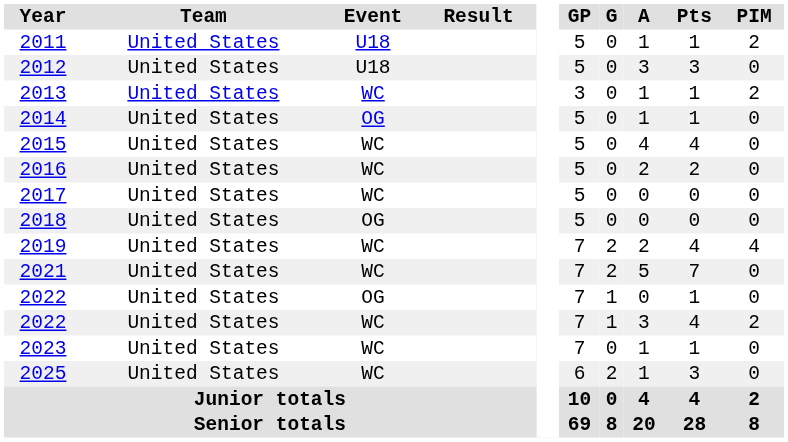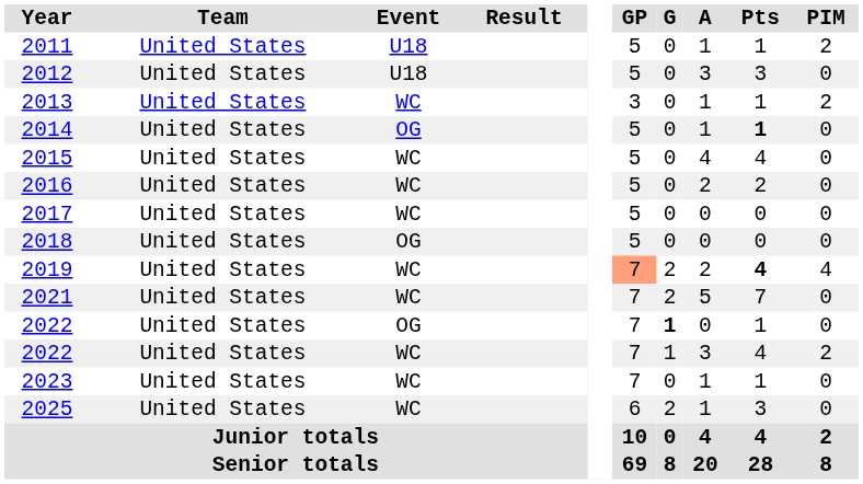2014 | Pts: normal -> bold
2019 | GP: no background -> lightsalmon background
2019 | Pts: normal -> bold
2022 / OG | G: normal -> bold
